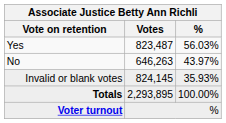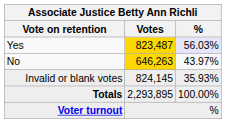Yes | Votes: no background -> gold background
Yes | %: no background -> lavender background
No | Votes: no background -> gold background
